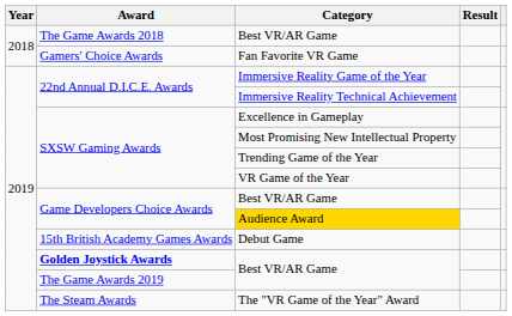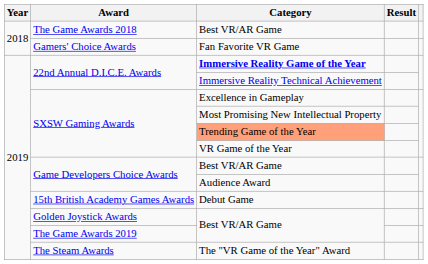Immersive Reality Game of the Year | Category: normal -> bold
Trending Game of the Year | Category: no background -> lightsalmon background
Audience Award | Category: gold background -> no background
Golden Joystick Awards / Best VR/AR Game | Award: bold -> normal
